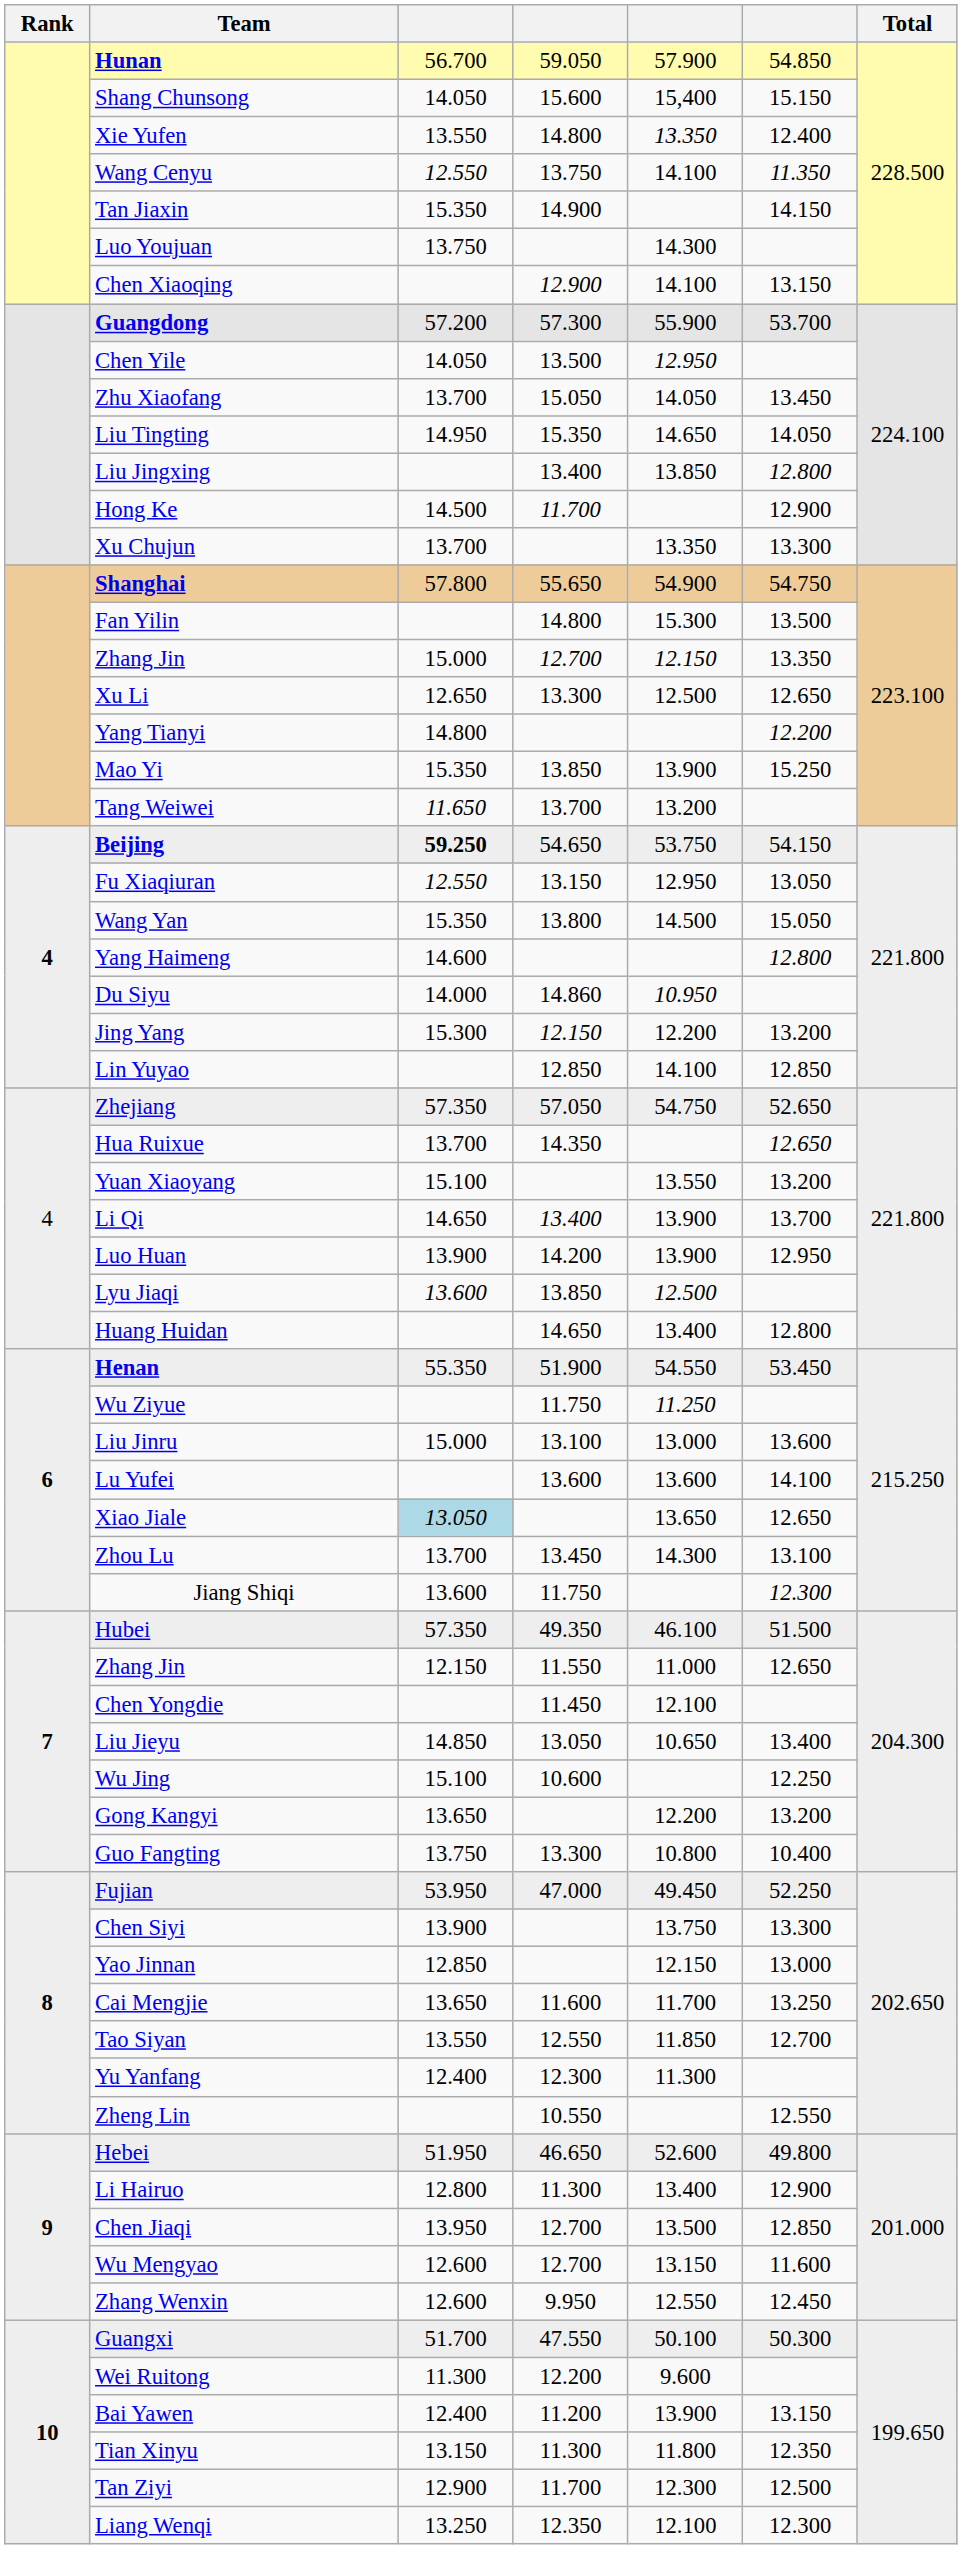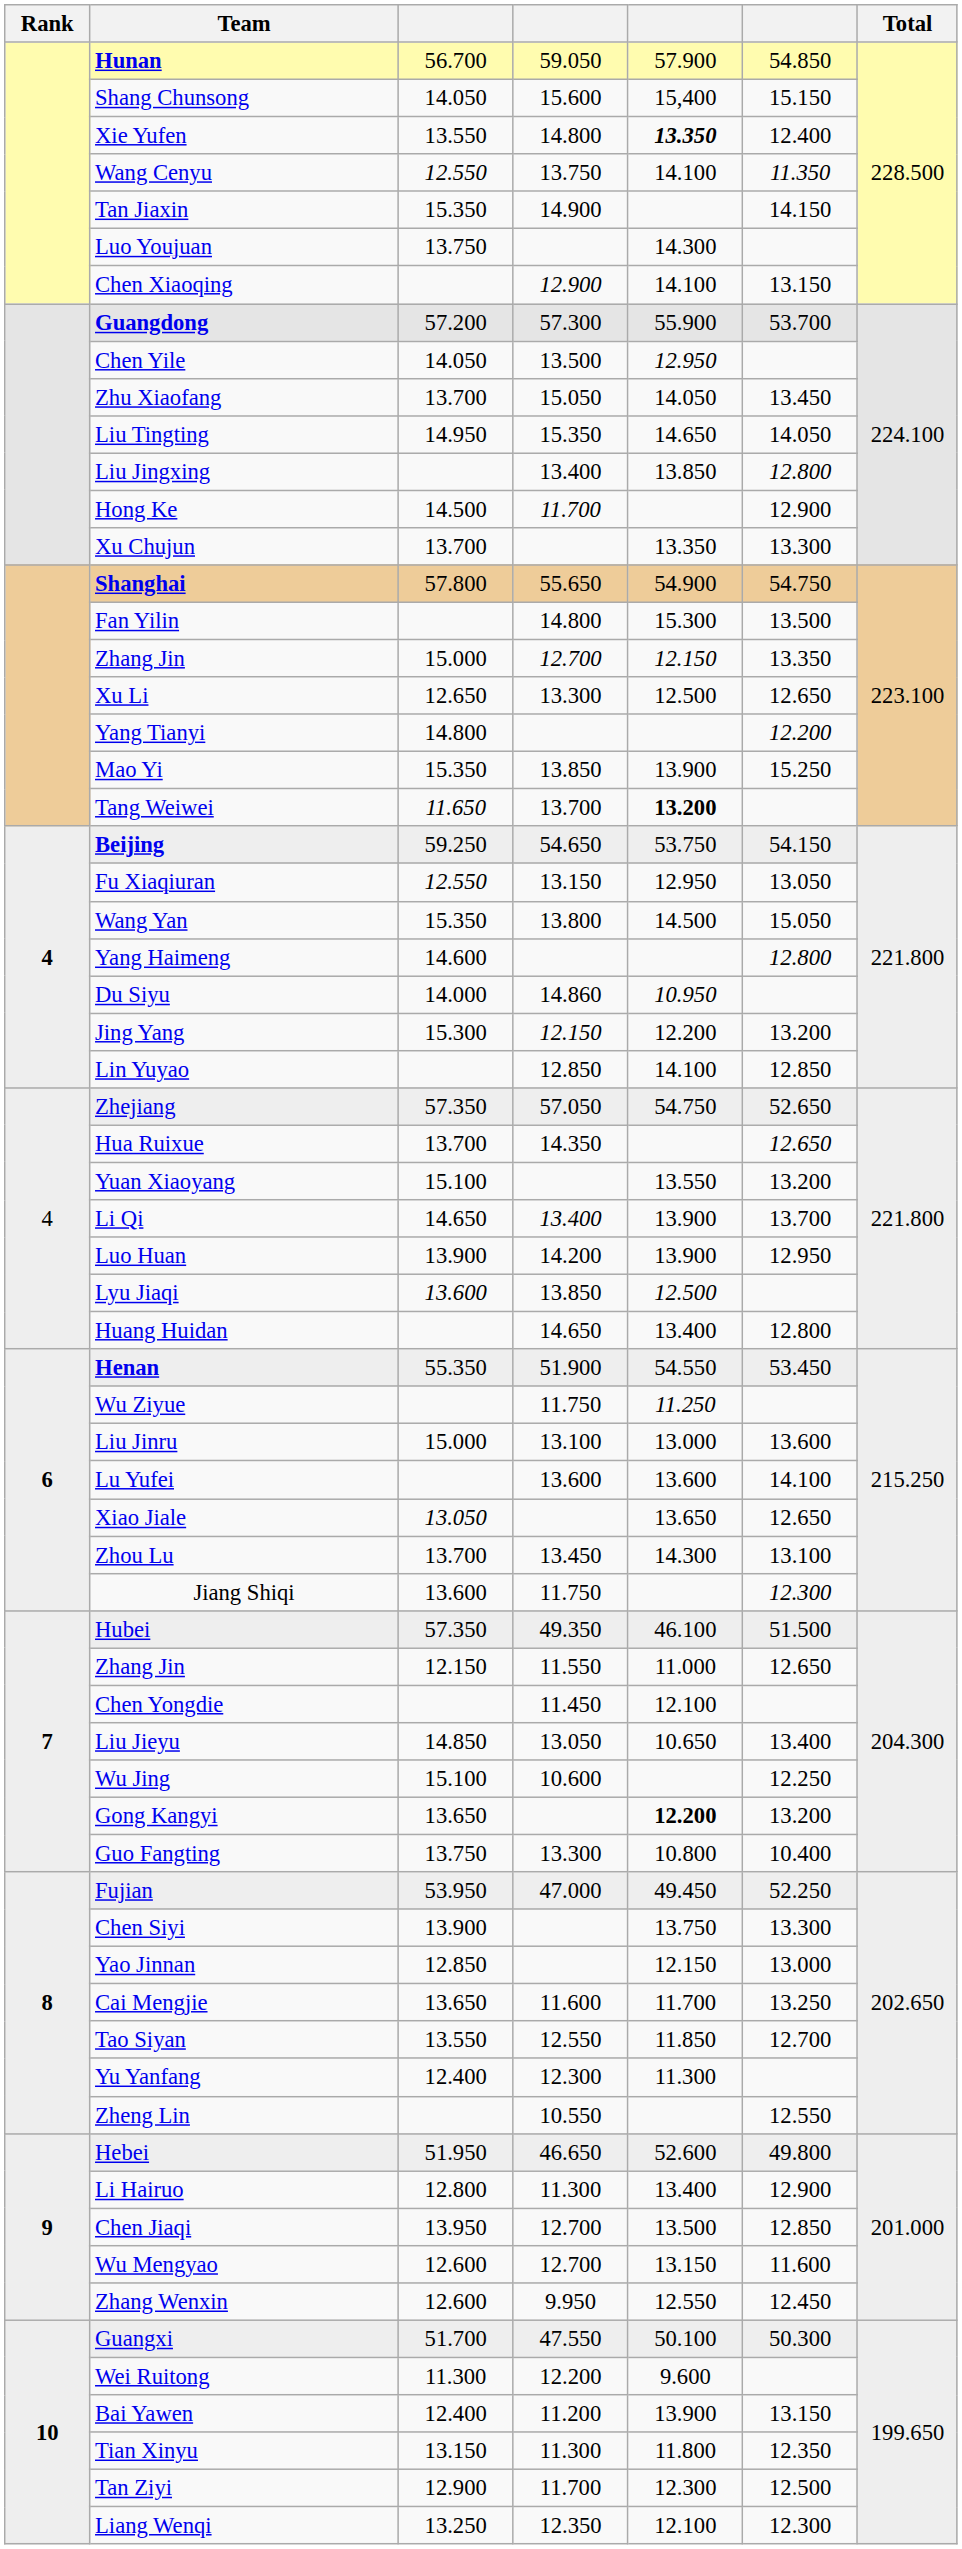Xie Yufen | column 5: normal -> bold
Tang Weiwei | column 5: normal -> bold
Beijing | column 3: bold -> normal
Xiao Jiale | column 3: lightblue background -> no background
Gong Kangyi | column 5: normal -> bold
